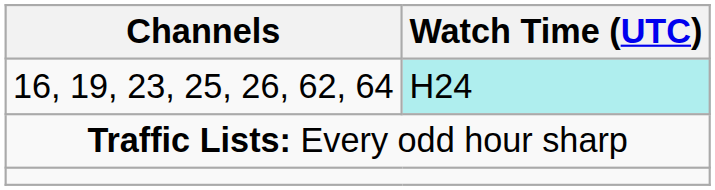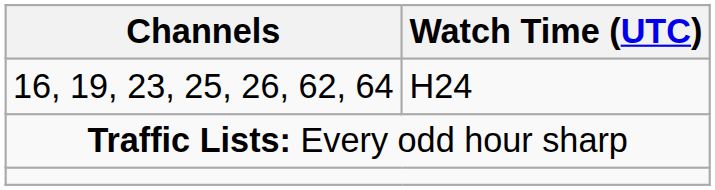16, 19, 23, 25, 26, 62, 64 | Watch Time (UTC): paleturquoise background -> no background
